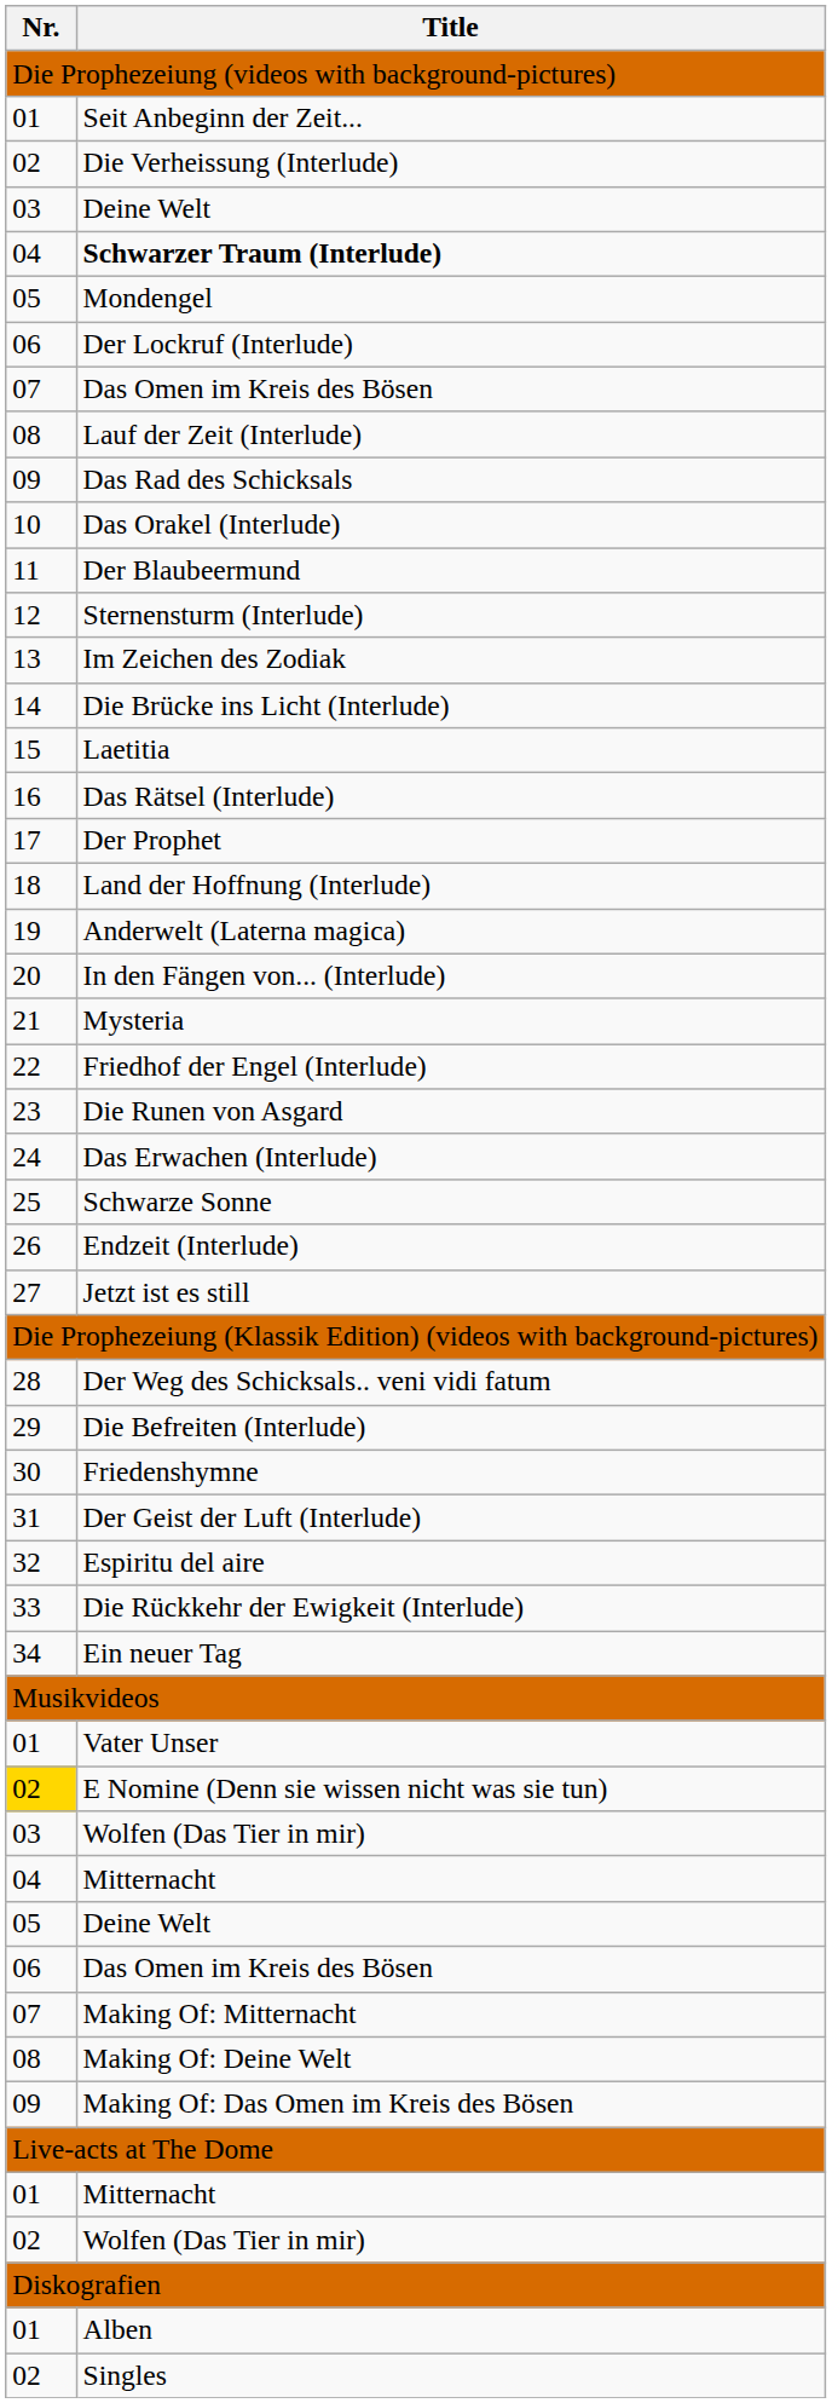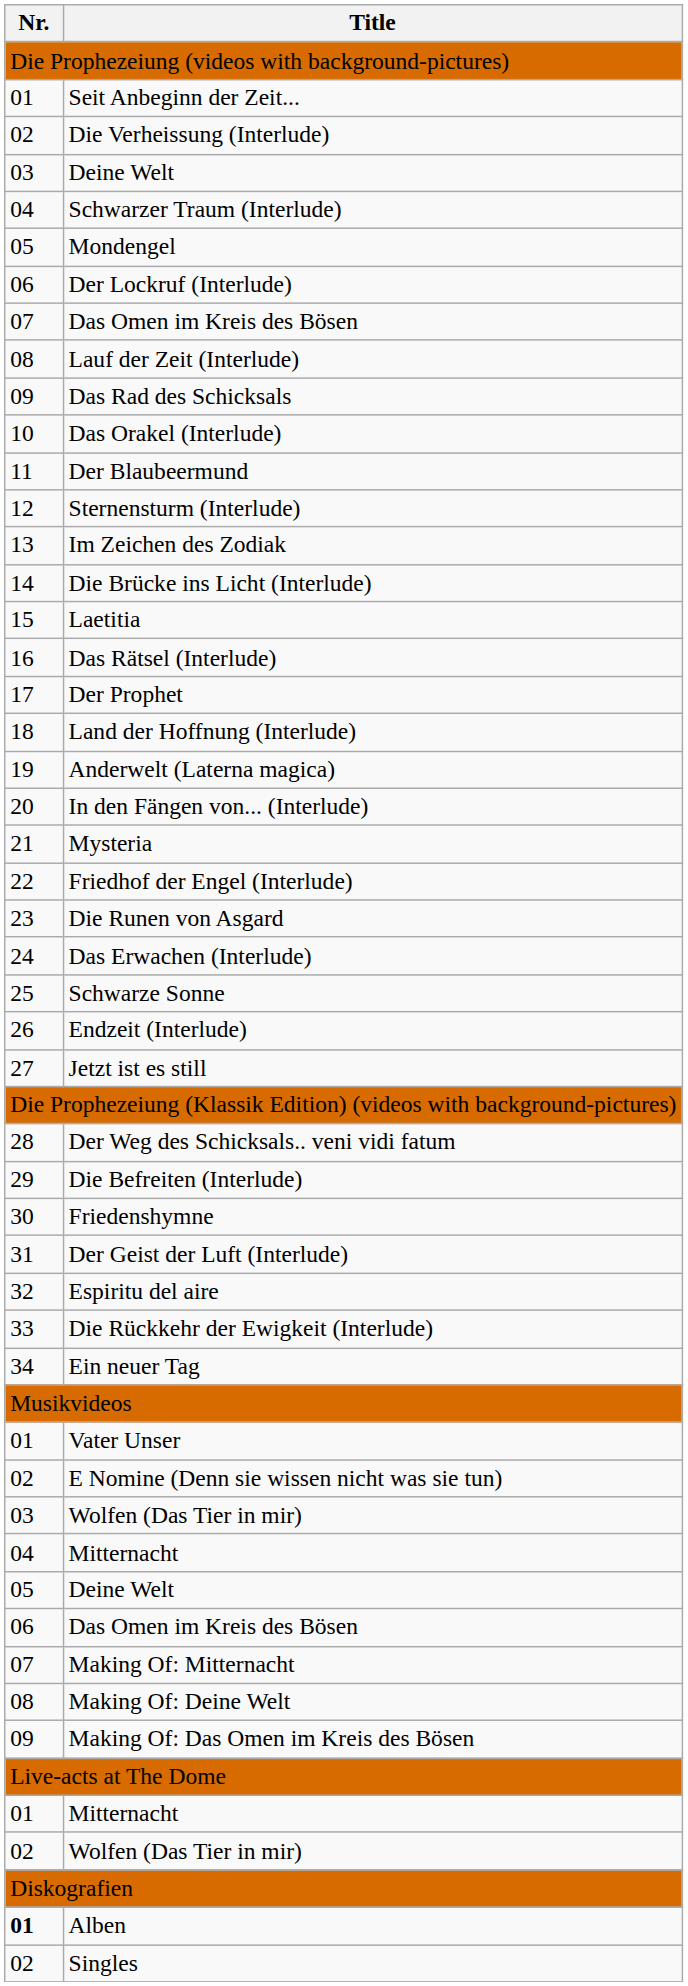Schwarzer Traum (Interlude) | Title: bold -> normal
E Nomine (Denn sie wissen nicht was sie tun) | Nr.: gold background -> no background
Alben | Nr.: normal -> bold
